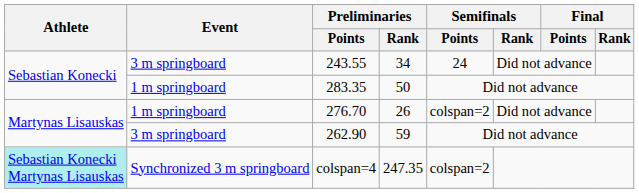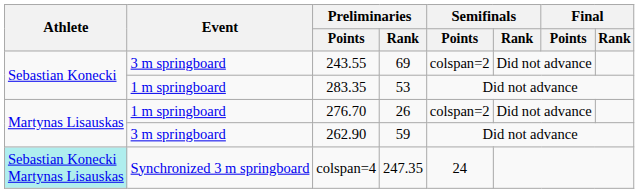243.55 | Preliminaries / Rank: 34 -> 69
243.55 | Semifinals / Points: 24 -> colspan=2
283.35 | Preliminaries / Rank: 50 -> 53
colspan=4 | Semifinals / Points: colspan=2 -> 24
